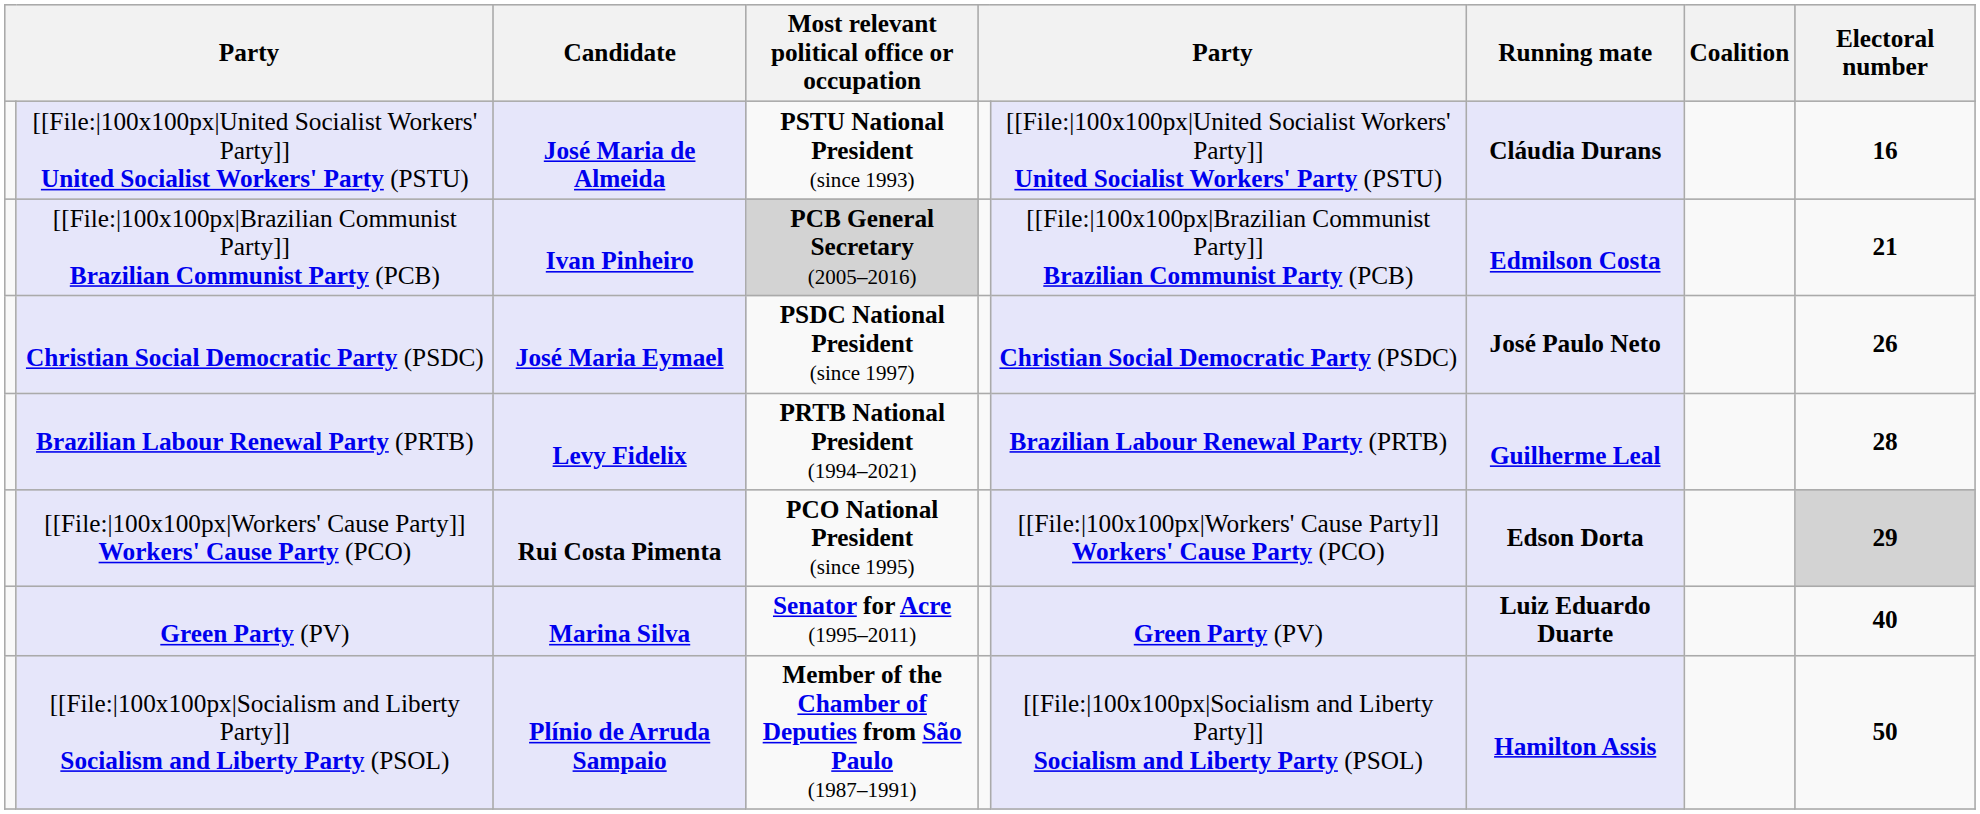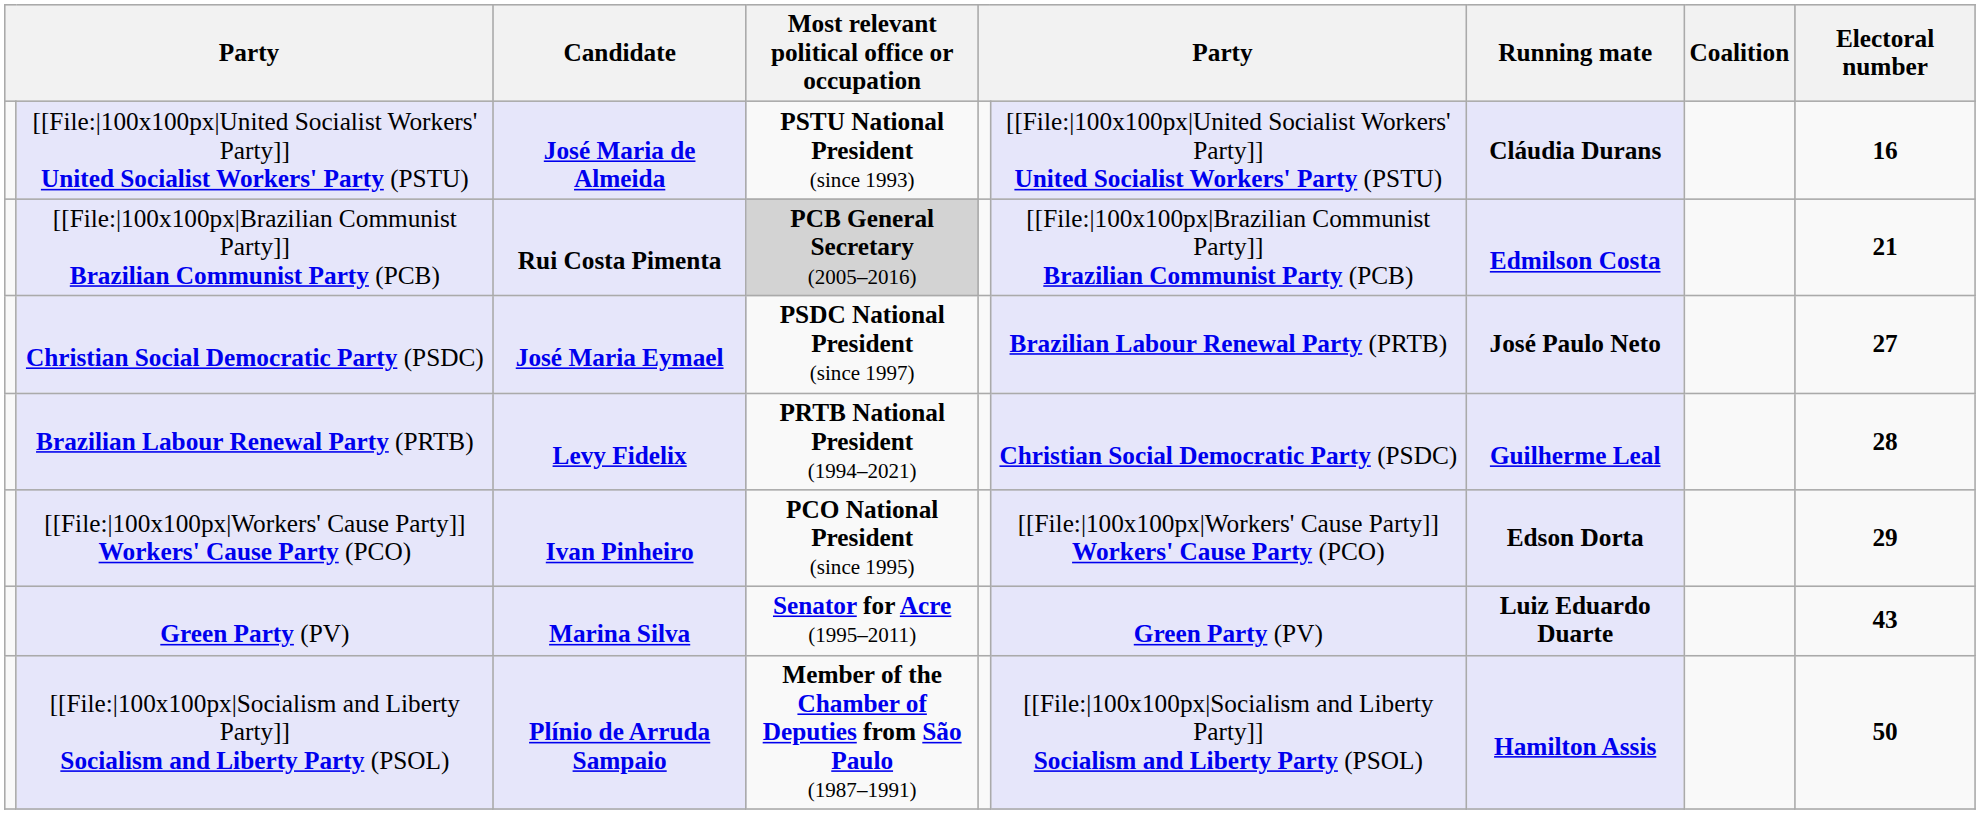row 3 | Candidate: Ivan Pinheiro -> Rui Costa Pimenta
row 4 | column 6: Christian Social Democratic Party (PSDC) -> Brazilian Labour Renewal Party (PRTB)
row 4 | Electoral number: 26 -> 27
row 5 | column 6: Brazilian Labour Renewal Party (PRTB) -> Christian Social Democratic Party (PSDC)
row 6 | Candidate: Rui Costa Pimenta -> Ivan Pinheiro
row 6 | Electoral number: lightgrey background -> no background
row 7 | Electoral number: 40 -> 43
